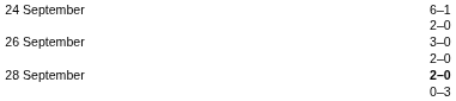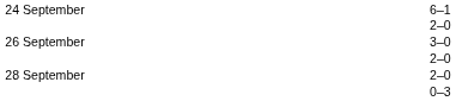28 September | column 2: bold -> normal
